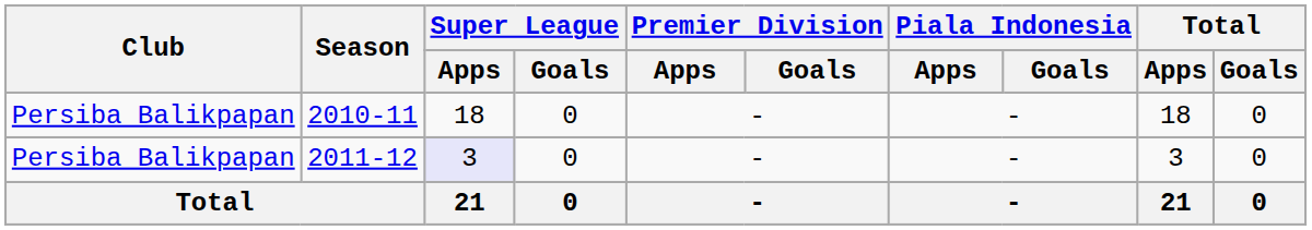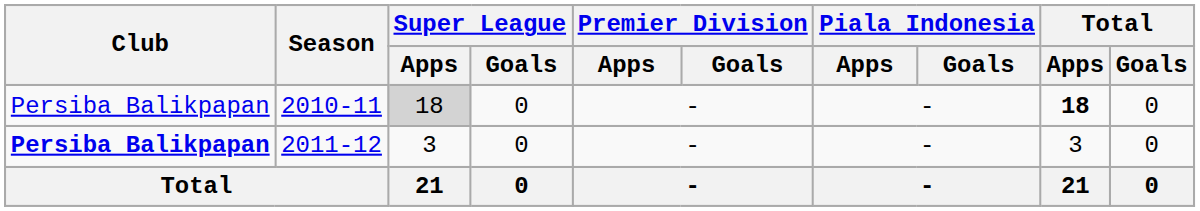2010-11 | Super League / Apps: no background -> lightgrey background
2010-11 | Total / Apps: normal -> bold
2011-12 | Club: normal -> bold
2011-12 | Super League / Apps: lavender background -> no background
